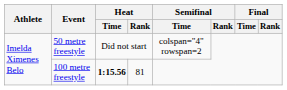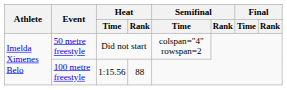100 metre freestyle | Heat / Time: bold -> normal
100 metre freestyle | Heat / Rank: 81 -> 88
